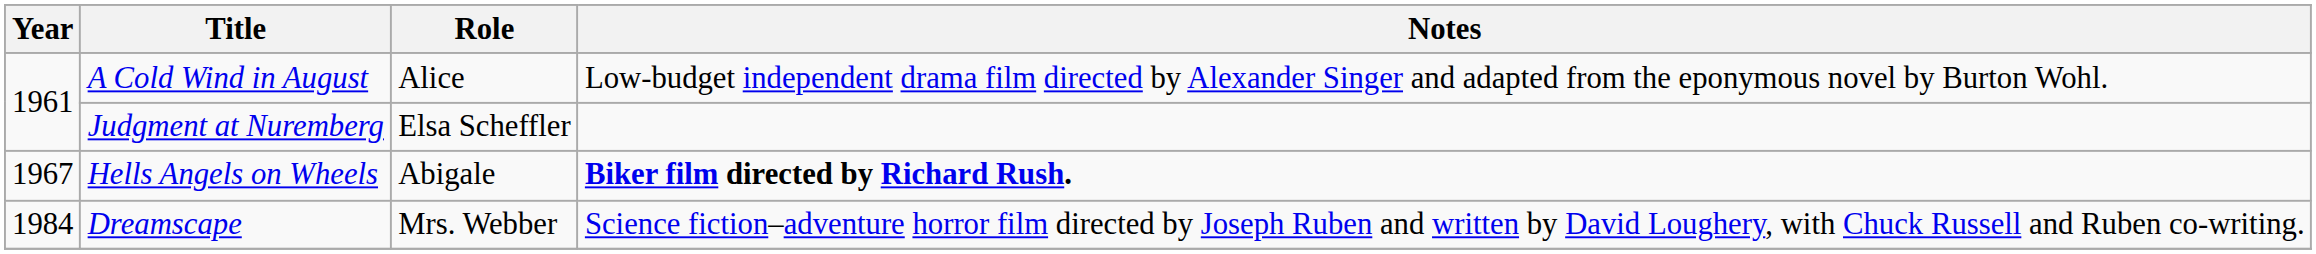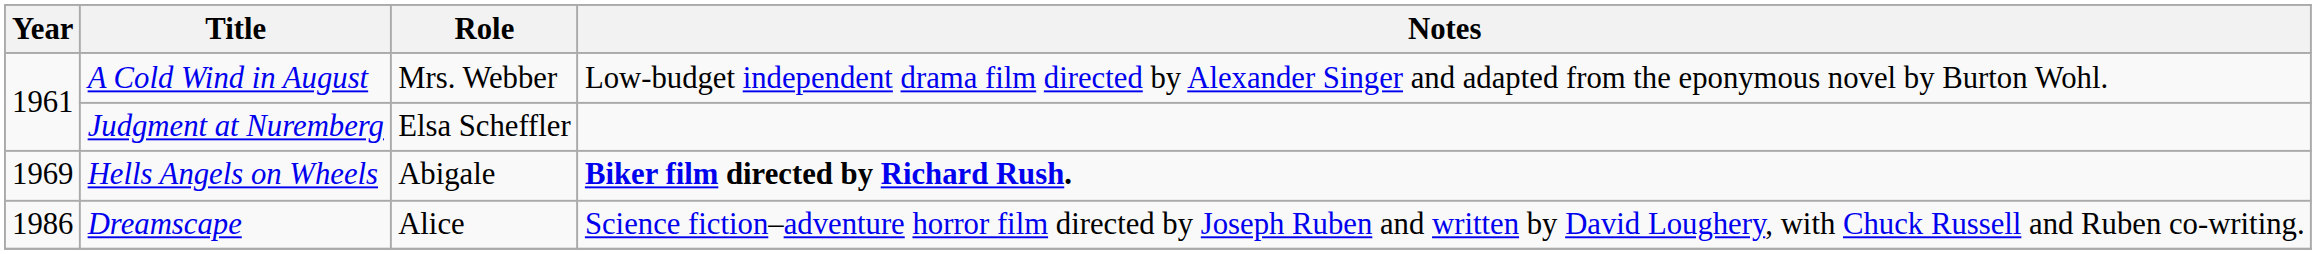A Cold Wind in August | Role: Alice -> Mrs. Webber
Hells Angels on Wheels | Year: 1967 -> 1969
Dreamscape | Year: 1984 -> 1986
Dreamscape | Role: Mrs. Webber -> Alice
